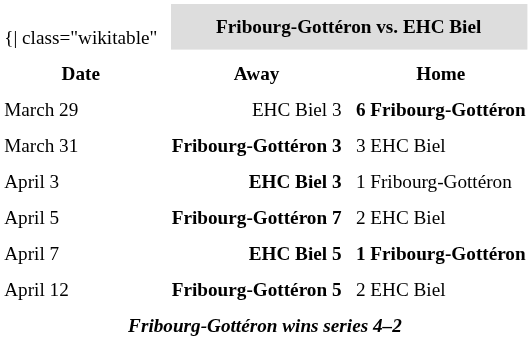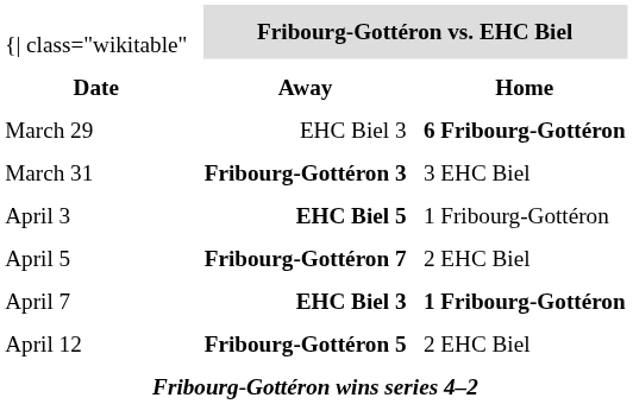April 3 | column 2: EHC Biel 3 -> EHC Biel 5
April 7 | column 2: EHC Biel 5 -> EHC Biel 3
